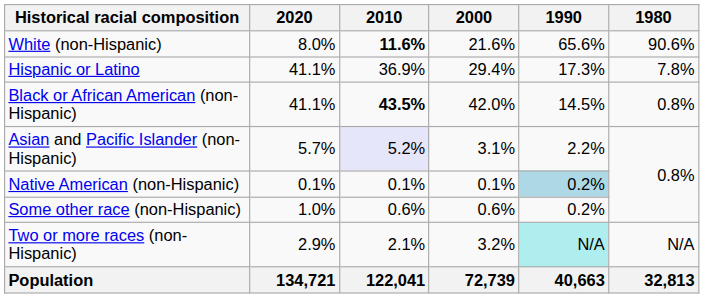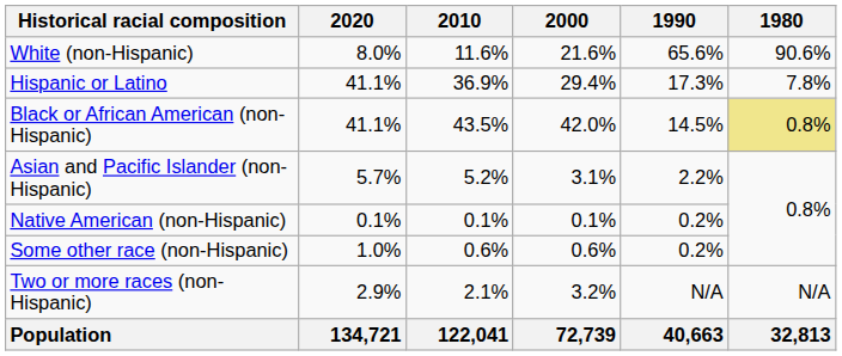White (non-Hispanic) | 2010: bold -> normal
Black or African American (non-Hispanic) | 2010: bold -> normal
Black or African American (non-Hispanic) | 1980: no background -> khaki background
Asian and Pacific Islander (non-Hispanic) | 2010: lavender background -> no background
Native American (non-Hispanic) | 1990: lightblue background -> no background
Two or more races (non-Hispanic) | 1990: paleturquoise background -> no background
